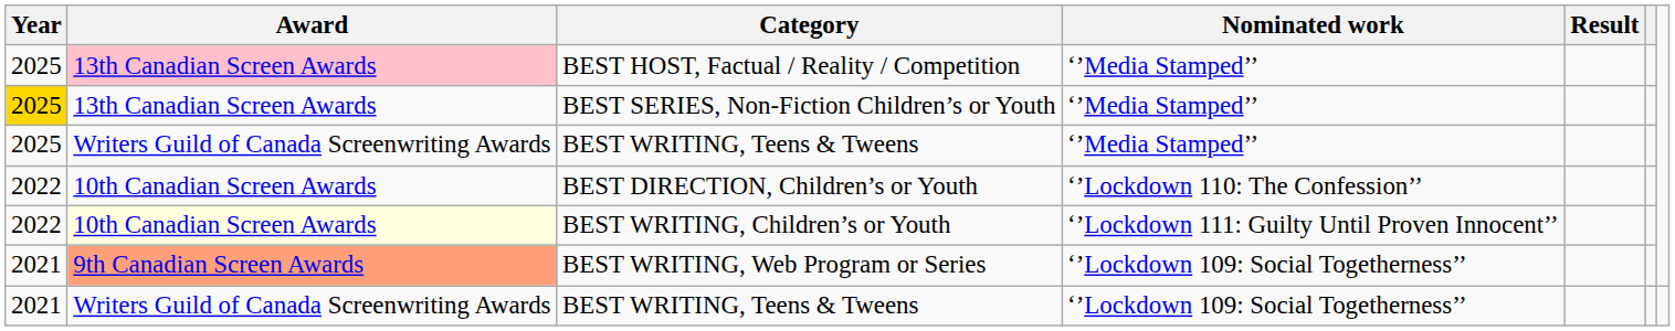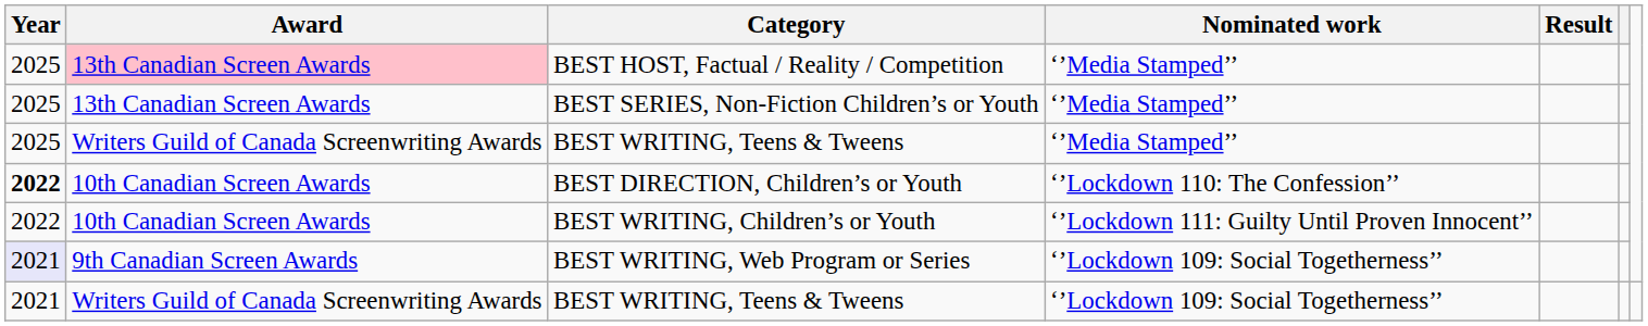BEST SERIES, Non-Fiction Children’s or Youth | Year: gold background -> no background
BEST DIRECTION, Children’s or Youth | Year: normal -> bold
BEST WRITING, Children’s or Youth | Award: lightyellow background -> no background
BEST WRITING, Web Program or Series | Year: no background -> lavender background
BEST WRITING, Web Program or Series | Award: lightsalmon background -> no background
